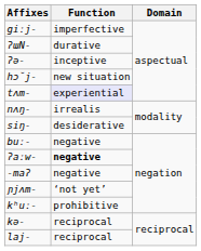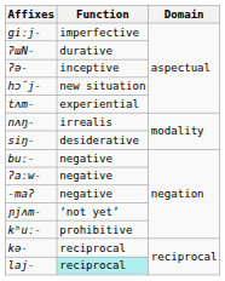tʌm- | Function: lavender background -> no background
ʔaːw- | Function: bold -> normal
laj- | Function: no background -> paleturquoise background
